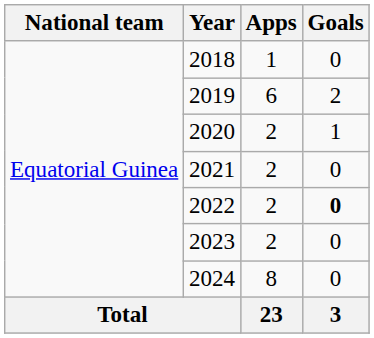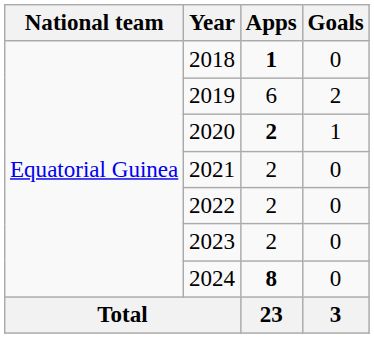2018 | Apps: normal -> bold
2020 | Apps: normal -> bold
2022 | Goals: bold -> normal
2024 | Apps: normal -> bold
